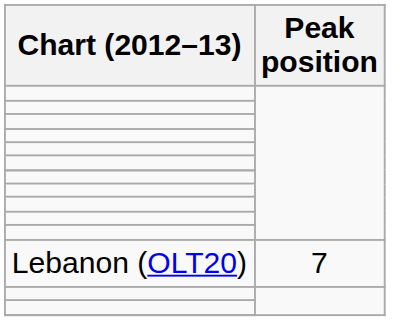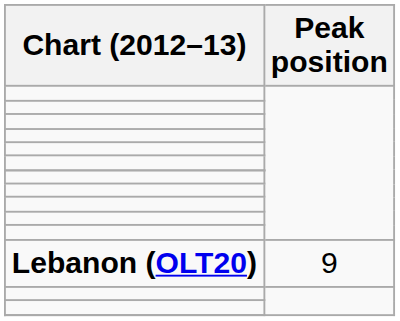row 13 | Chart (2012–13): normal -> bold
row 13 | Peak position: 7 -> 9
